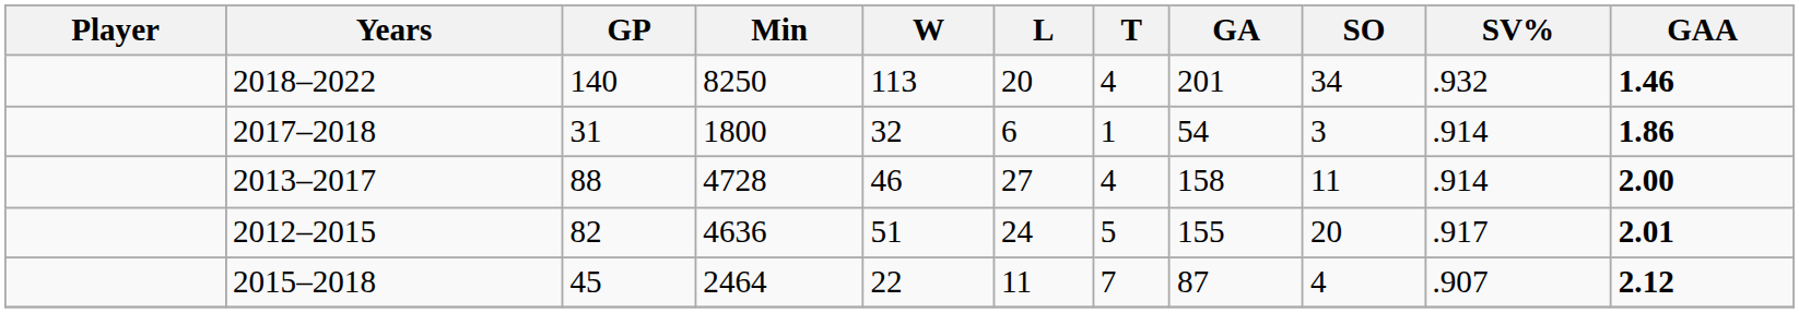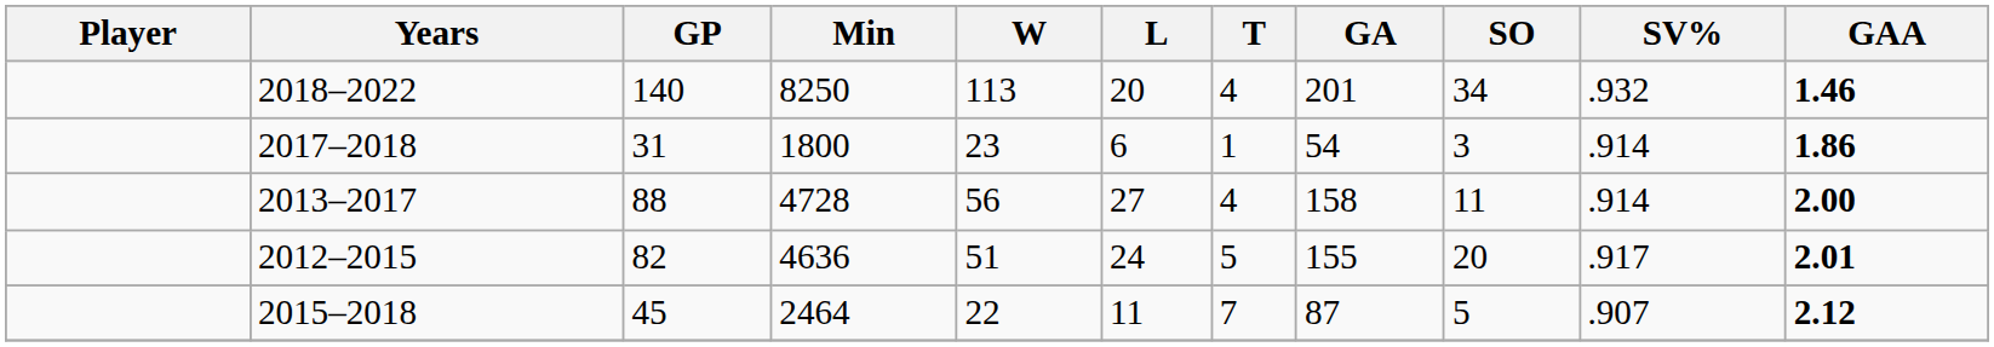2017–2018 | W: 32 -> 23
2013–2017 | W: 46 -> 56
2015–2018 | SO: 4 -> 5
